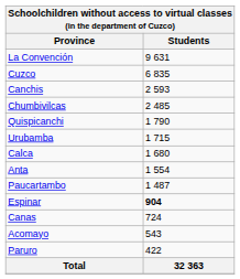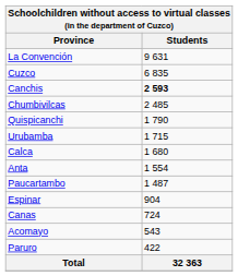Canchis | Students: normal -> bold
Espinar | Students: bold -> normal
